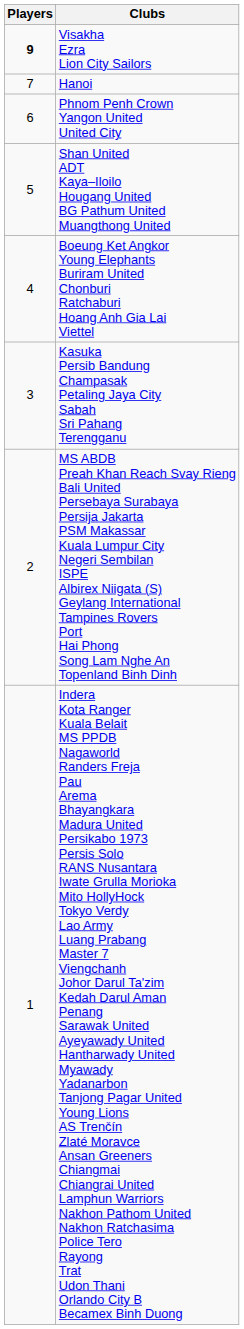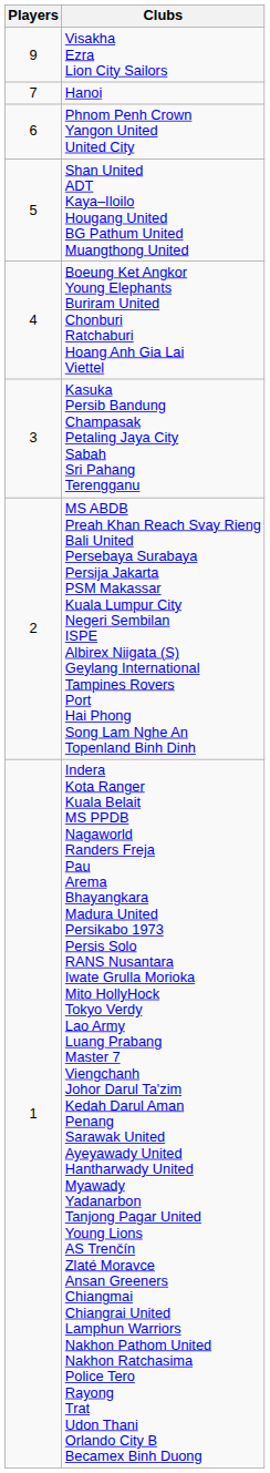Visakha Ezra Lion City Sailors | Players: bold -> normal
